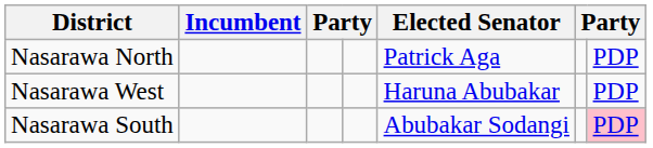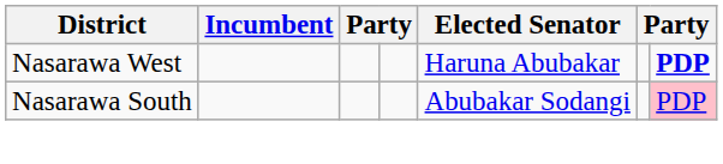- row: Nasarawa North | Patrick Aga | PDP
Nasarawa West | column 7: normal -> bold
